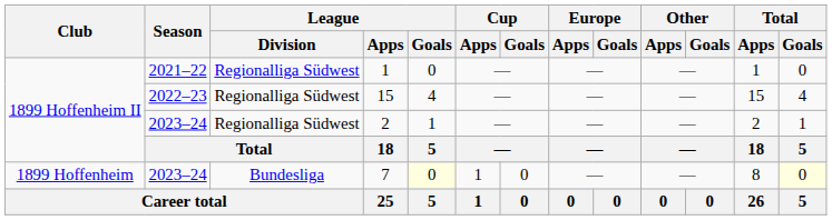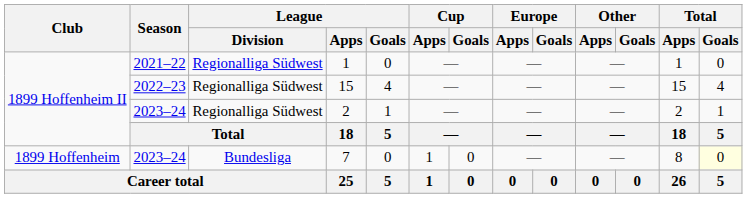7 | League / Goals: lightyellow background -> no background
